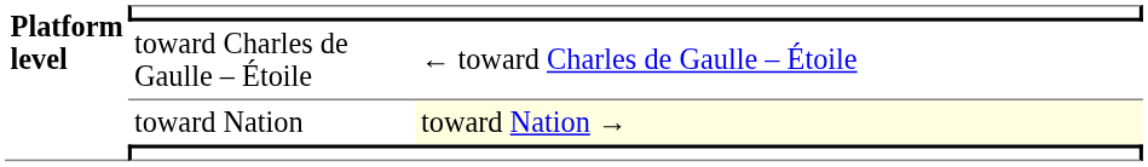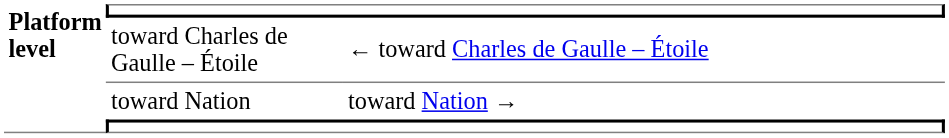toward Nation | column 3: lightyellow background -> no background
